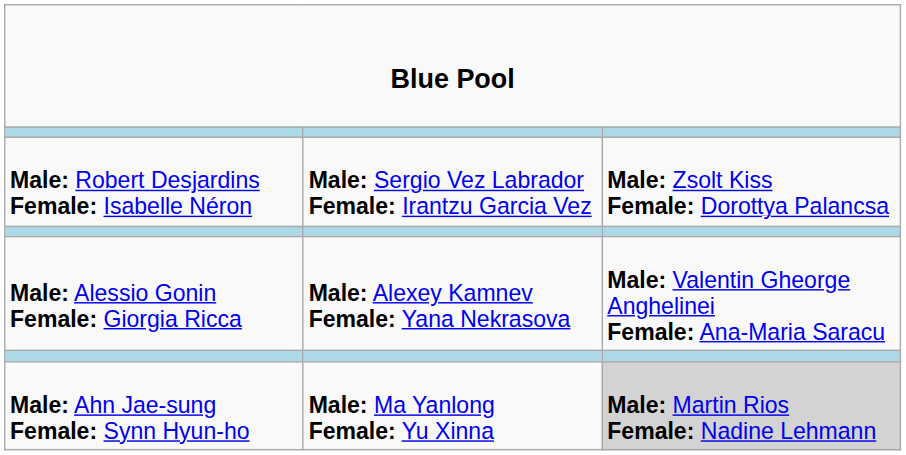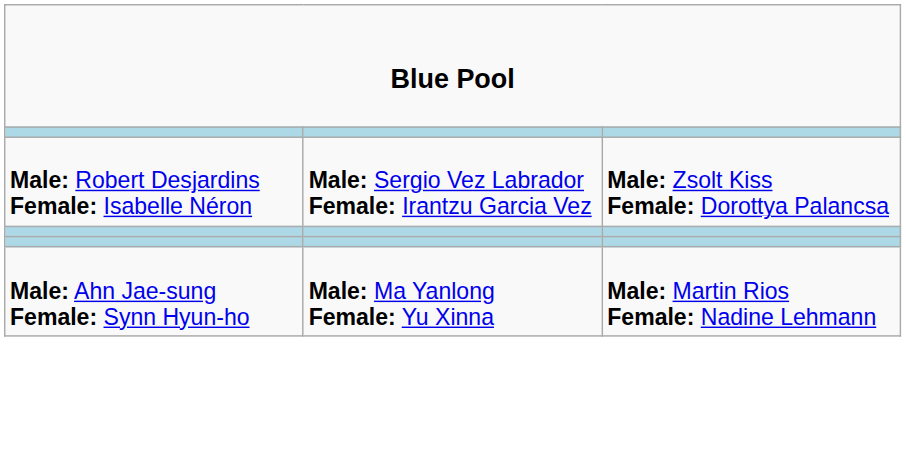- row: Male: Alessio Gonin Female: Giorgia Ricca | Male: Alexey Kamnev Female: Yana Nekrasova | Male: Valentin Gheorge Anghelinei Female: Ana-Maria Saracu
Male: Ahn Jae-sung Female: Synn Hyun-ho | column 3: lightgrey background -> no background
